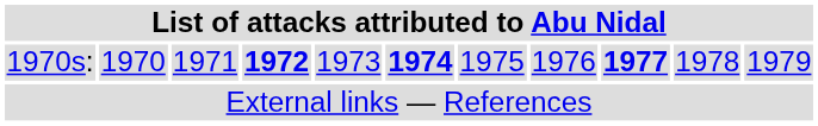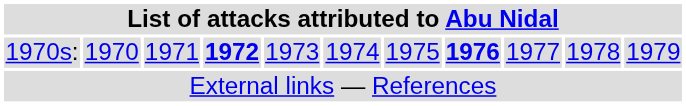1970s: | column 6: bold -> normal
1970s: | column 8: normal -> bold
1970s: | column 9: bold -> normal
